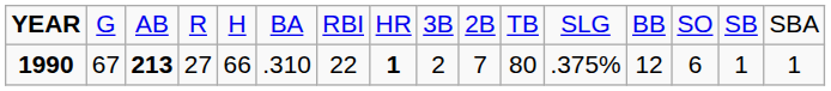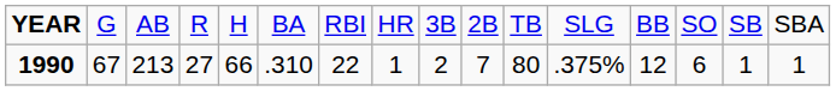1990 | column 3: bold -> normal
1990 | column 8: bold -> normal
